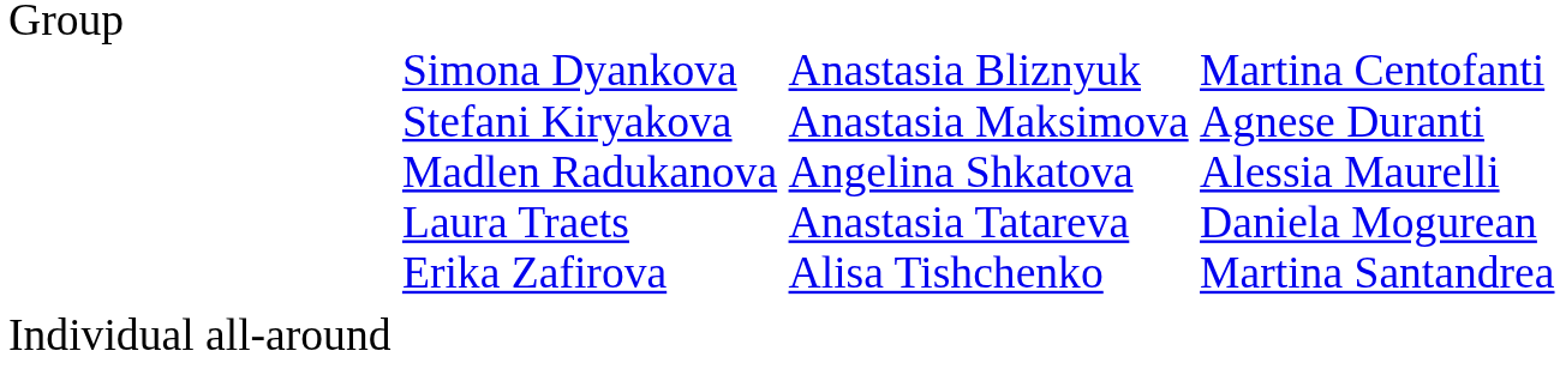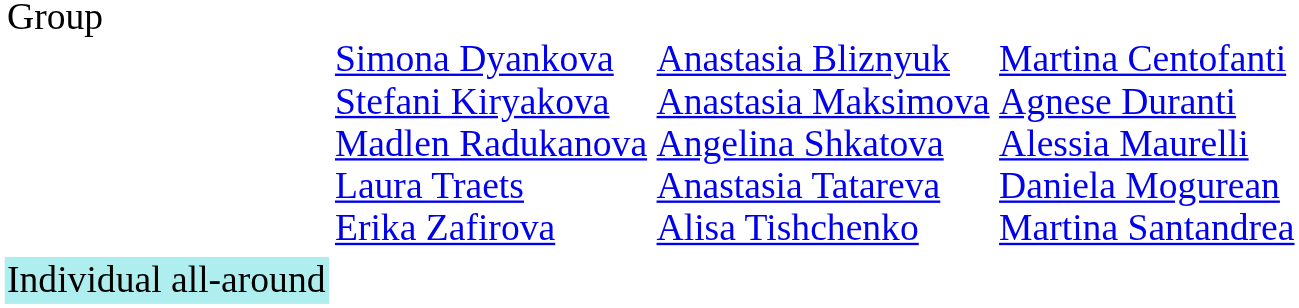row 2 | column 1: no background -> paleturquoise background
